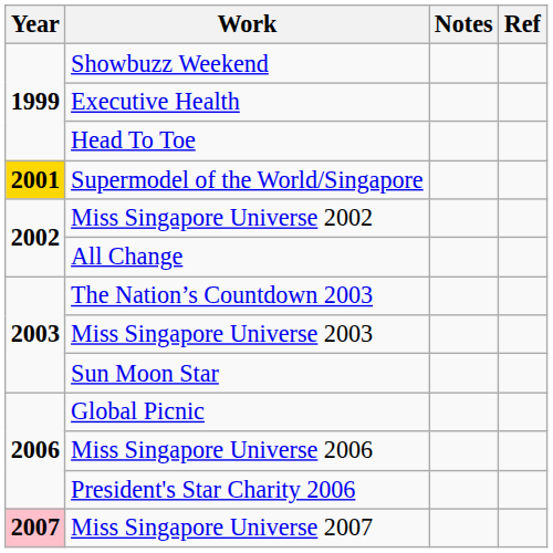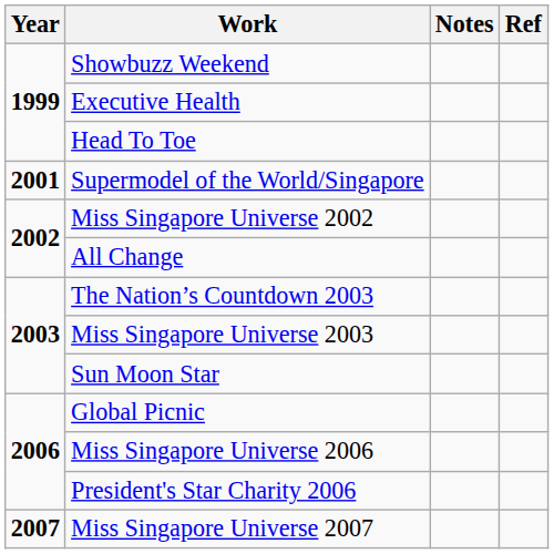Supermodel of the World/Singapore | Year: gold background -> no background
Miss Singapore Universe 2007 | Year: pink background -> no background
